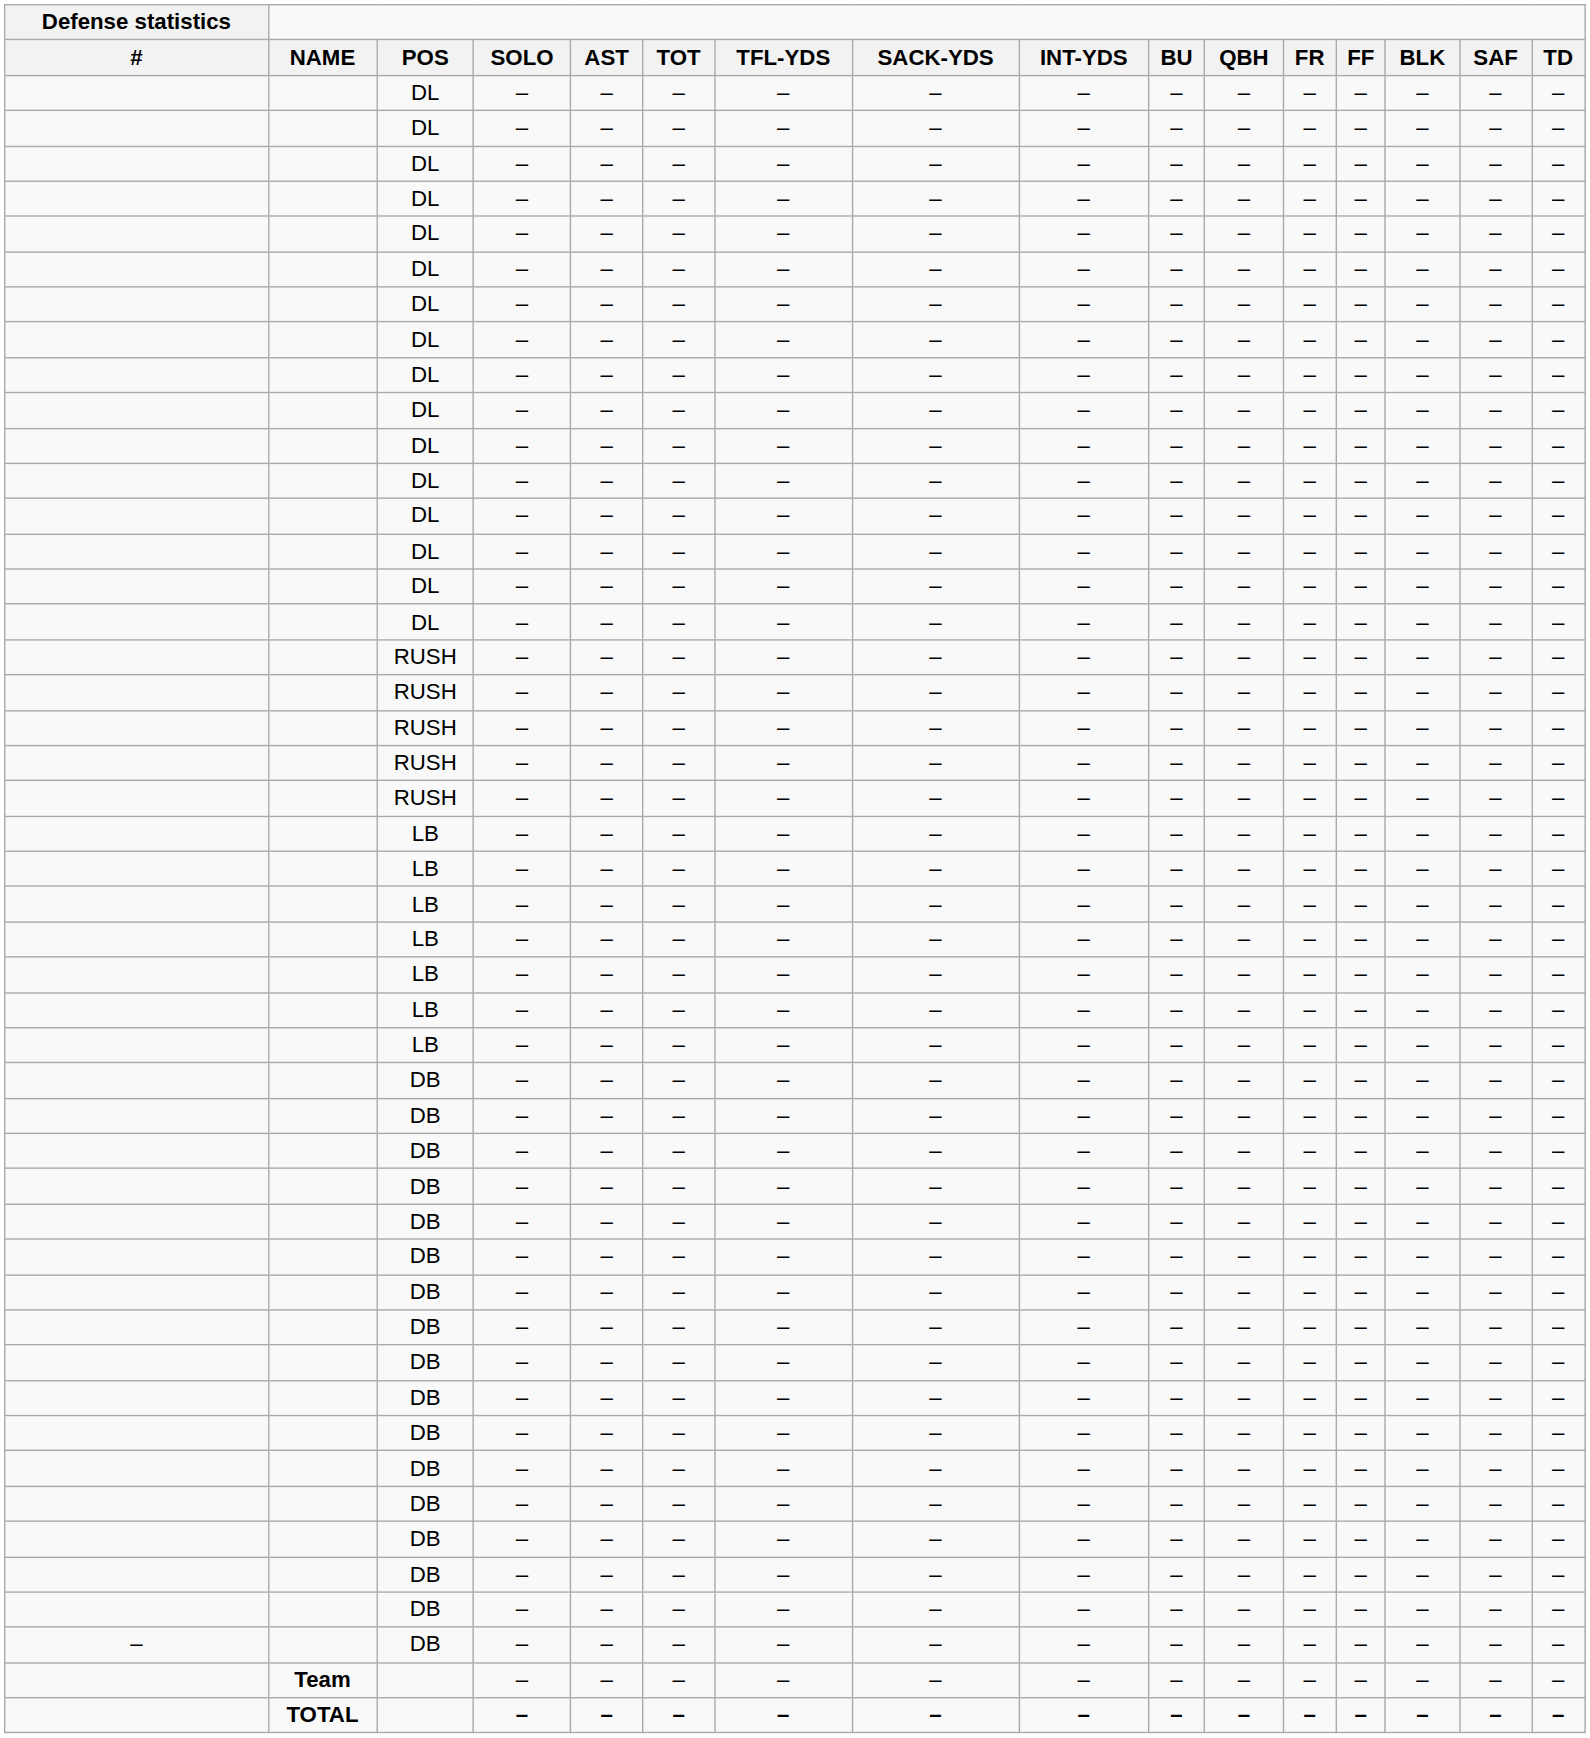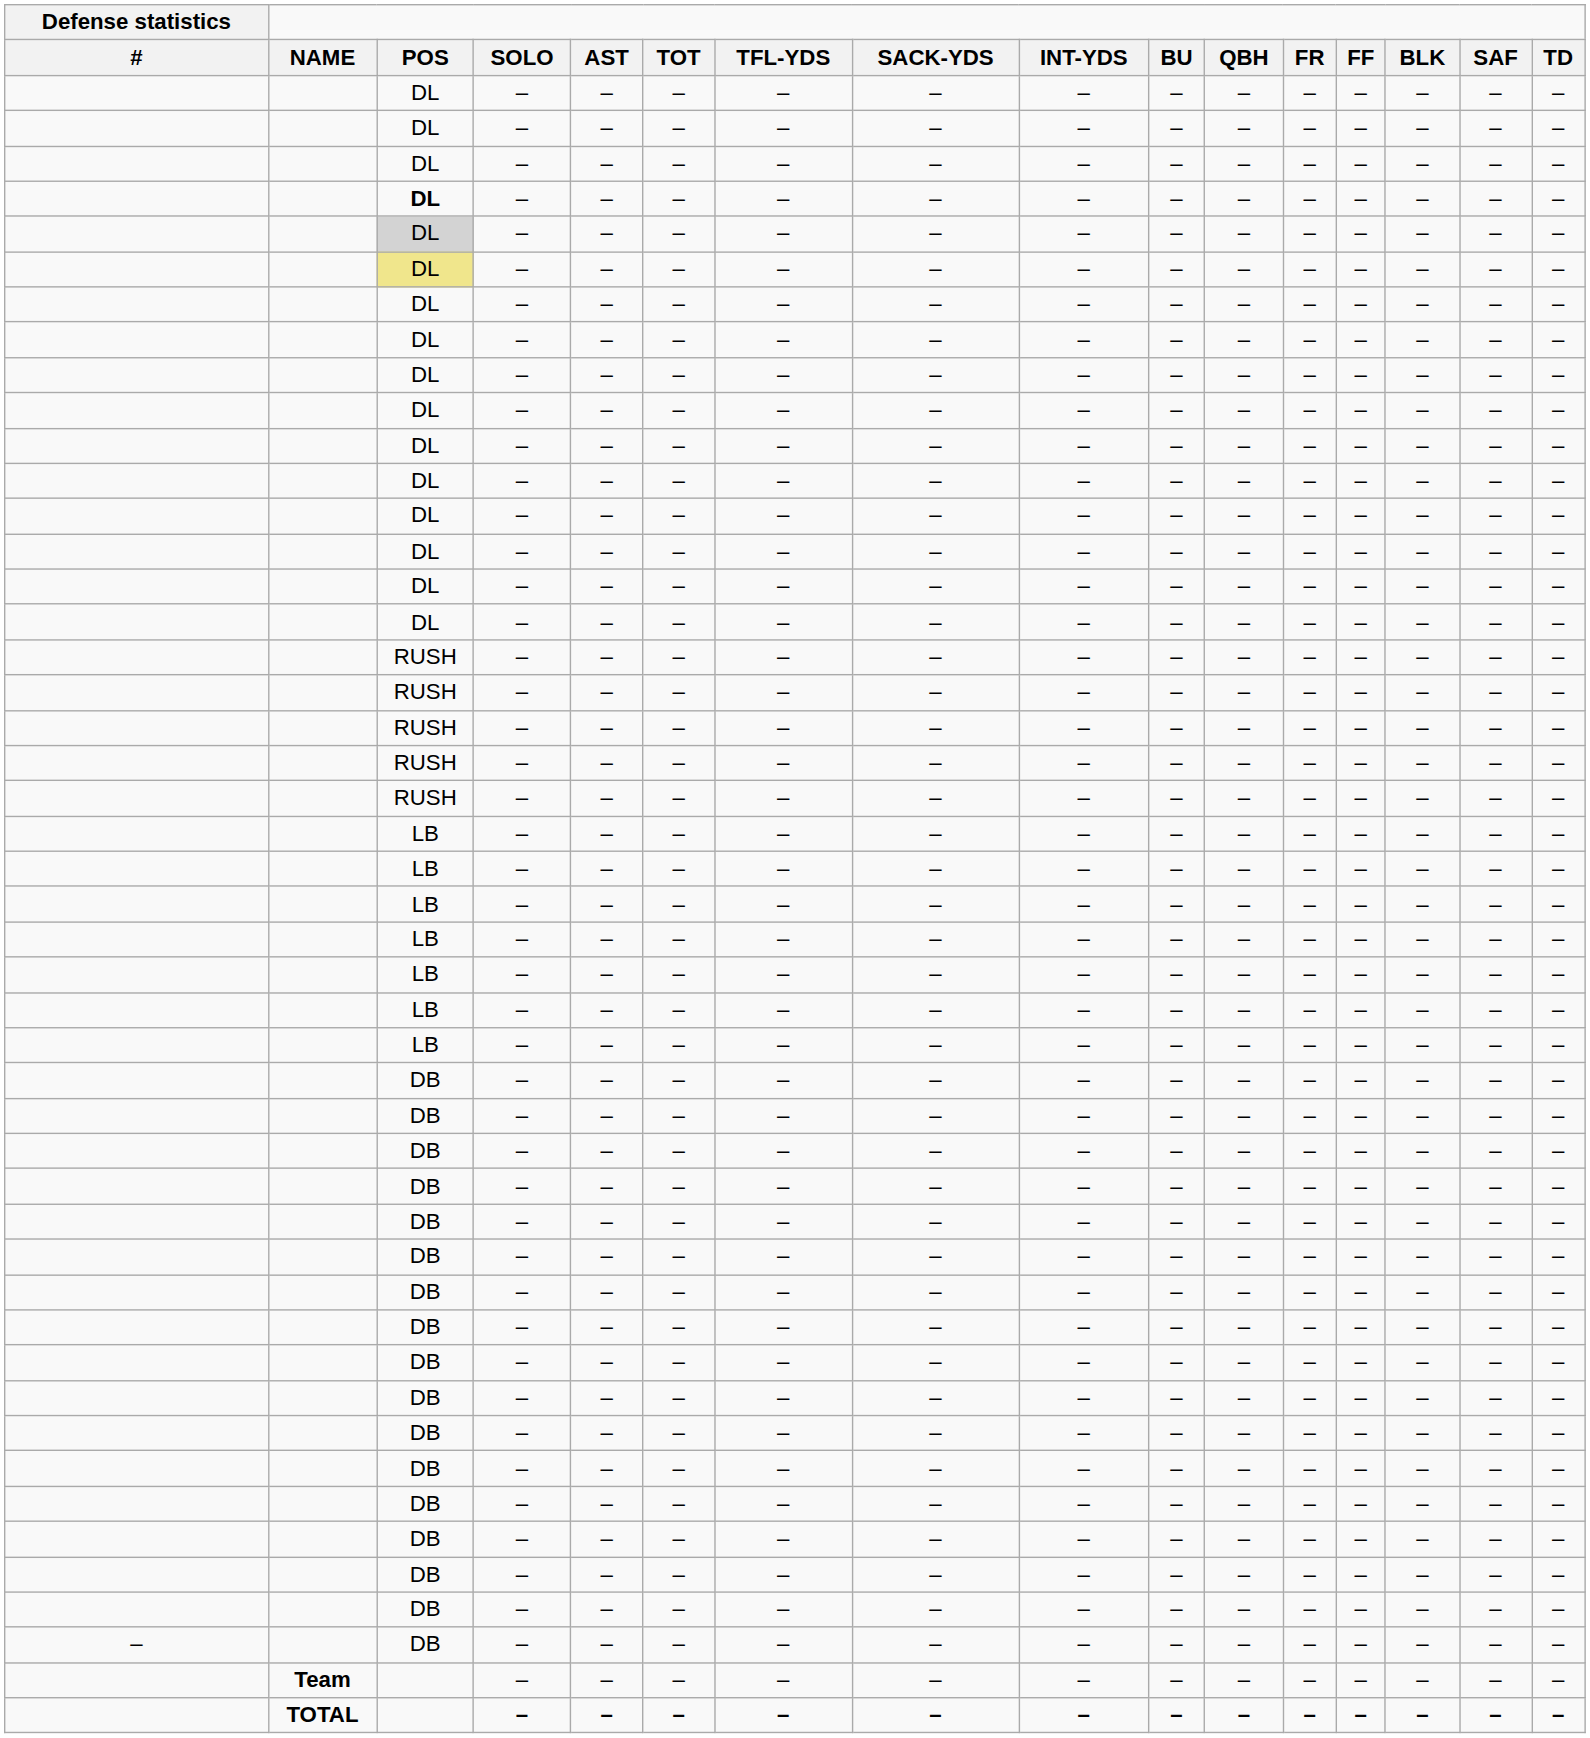row 6 | POS: normal -> bold
row 7 | POS: no background -> lightgrey background
row 8 | POS: no background -> khaki background
